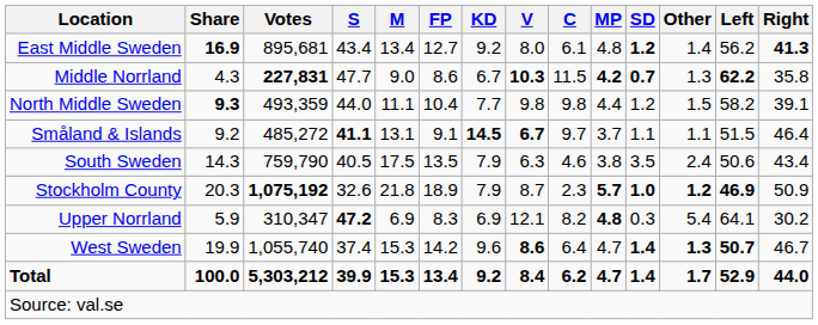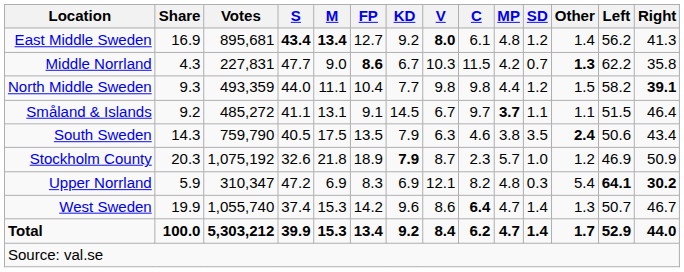East Middle Sweden | Share: bold -> normal
East Middle Sweden | S: normal -> bold
East Middle Sweden | M: normal -> bold
East Middle Sweden | V: normal -> bold
East Middle Sweden | SD: bold -> normal
East Middle Sweden | Right: bold -> normal
Middle Norrland | Votes: bold -> normal
Middle Norrland | FP: normal -> bold
Middle Norrland | V: bold -> normal
Middle Norrland | MP: bold -> normal
Middle Norrland | SD: bold -> normal
Middle Norrland | Other: normal -> bold
Middle Norrland | Left: bold -> normal
North Middle Sweden | Share: bold -> normal
North Middle Sweden | Right: normal -> bold
Småland & Islands | S: bold -> normal
Småland & Islands | KD: bold -> normal
Småland & Islands | V: bold -> normal
Småland & Islands | MP: normal -> bold
South Sweden | Other: normal -> bold
Stockholm County | Votes: bold -> normal
Stockholm County | KD: normal -> bold
Stockholm County | MP: bold -> normal
Stockholm County | SD: bold -> normal
Stockholm County | Other: bold -> normal
Stockholm County | Left: bold -> normal
Upper Norrland | S: bold -> normal
Upper Norrland | MP: bold -> normal
Upper Norrland | Left: normal -> bold
Upper Norrland | Right: normal -> bold
West Sweden | V: bold -> normal
West Sweden | C: normal -> bold
West Sweden | SD: bold -> normal
West Sweden | Other: bold -> normal
West Sweden | Left: bold -> normal
